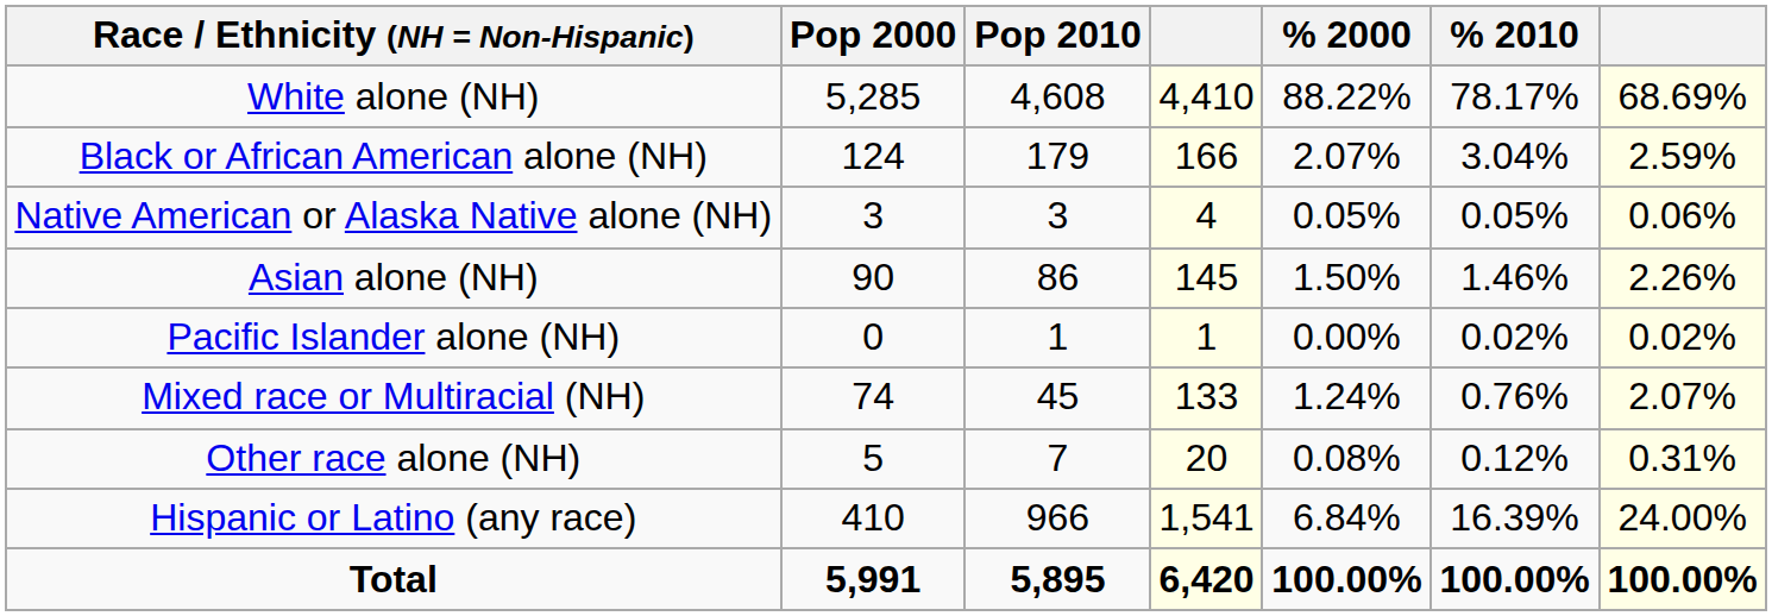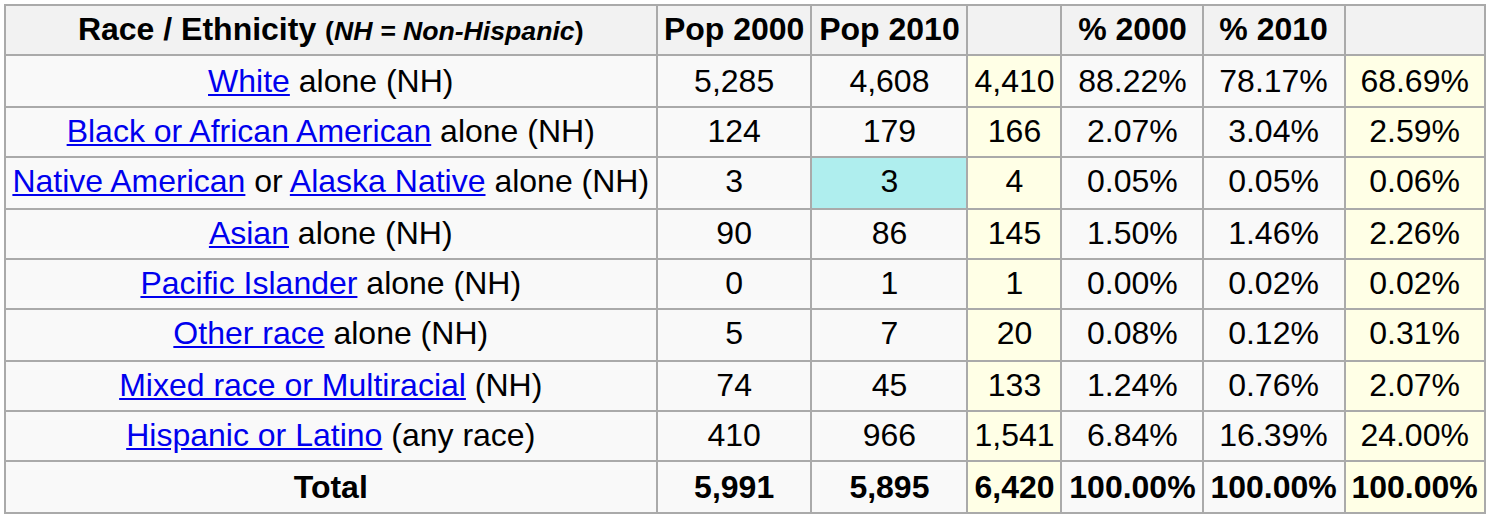Native American or Alaska Native alone (NH) | Pop 2010: no background -> paleturquoise background
rows swapped: Other race alone (NH) <-> Mixed race or Multiracial (NH)
